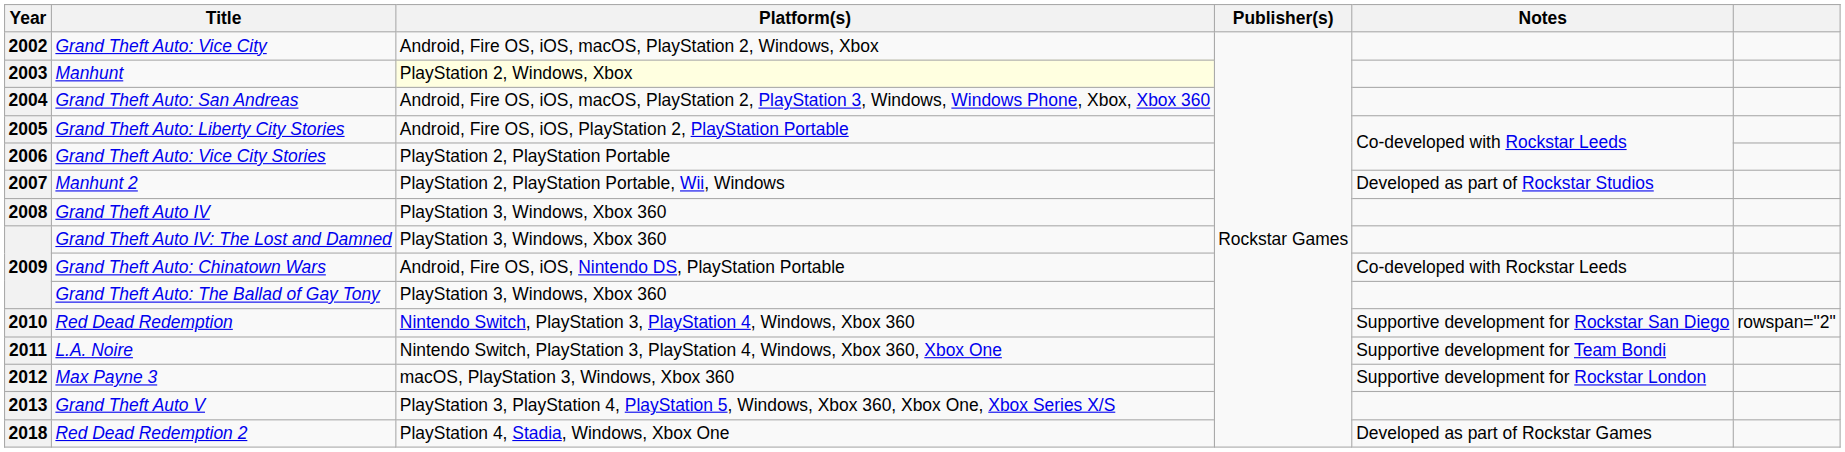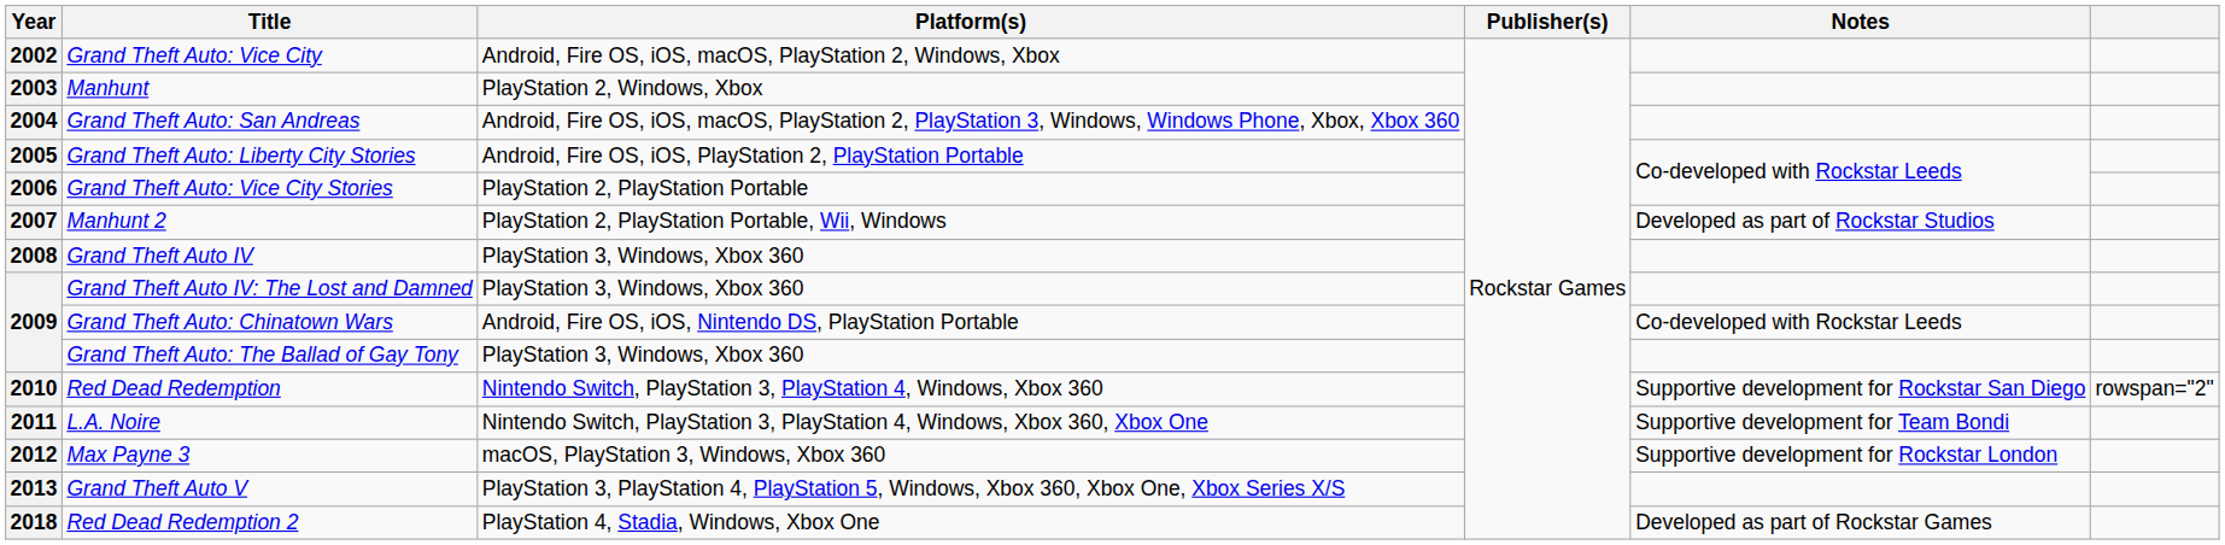Manhunt | Platform(s): lightyellow background -> no background
